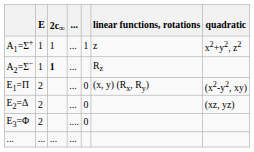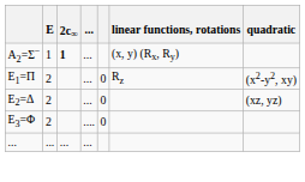- row: A1=Σ+ | 1 | 1 | ... | 1 | z | x2+y2, z2
A2=Σ− | linear functions, rotations: Rz -> (x, y) (Rx, Ry)
E1=Π | linear functions, rotations: (x, y) (Rx, Ry) -> Rz
